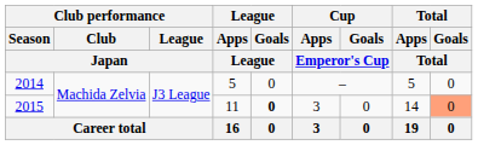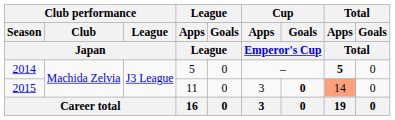2014 | Total / Apps / Total: normal -> bold
2015 | League / Goals / League: bold -> normal
2015 | Cup / Goals / Emperor's Cup: normal -> bold
2015 | Total / Apps / Total: no background -> lightsalmon background
2015 | Total / Goals / Total: lightsalmon background -> no background
